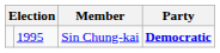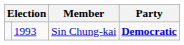Sin Chung-kai | column 2: 1995 -> 1993
